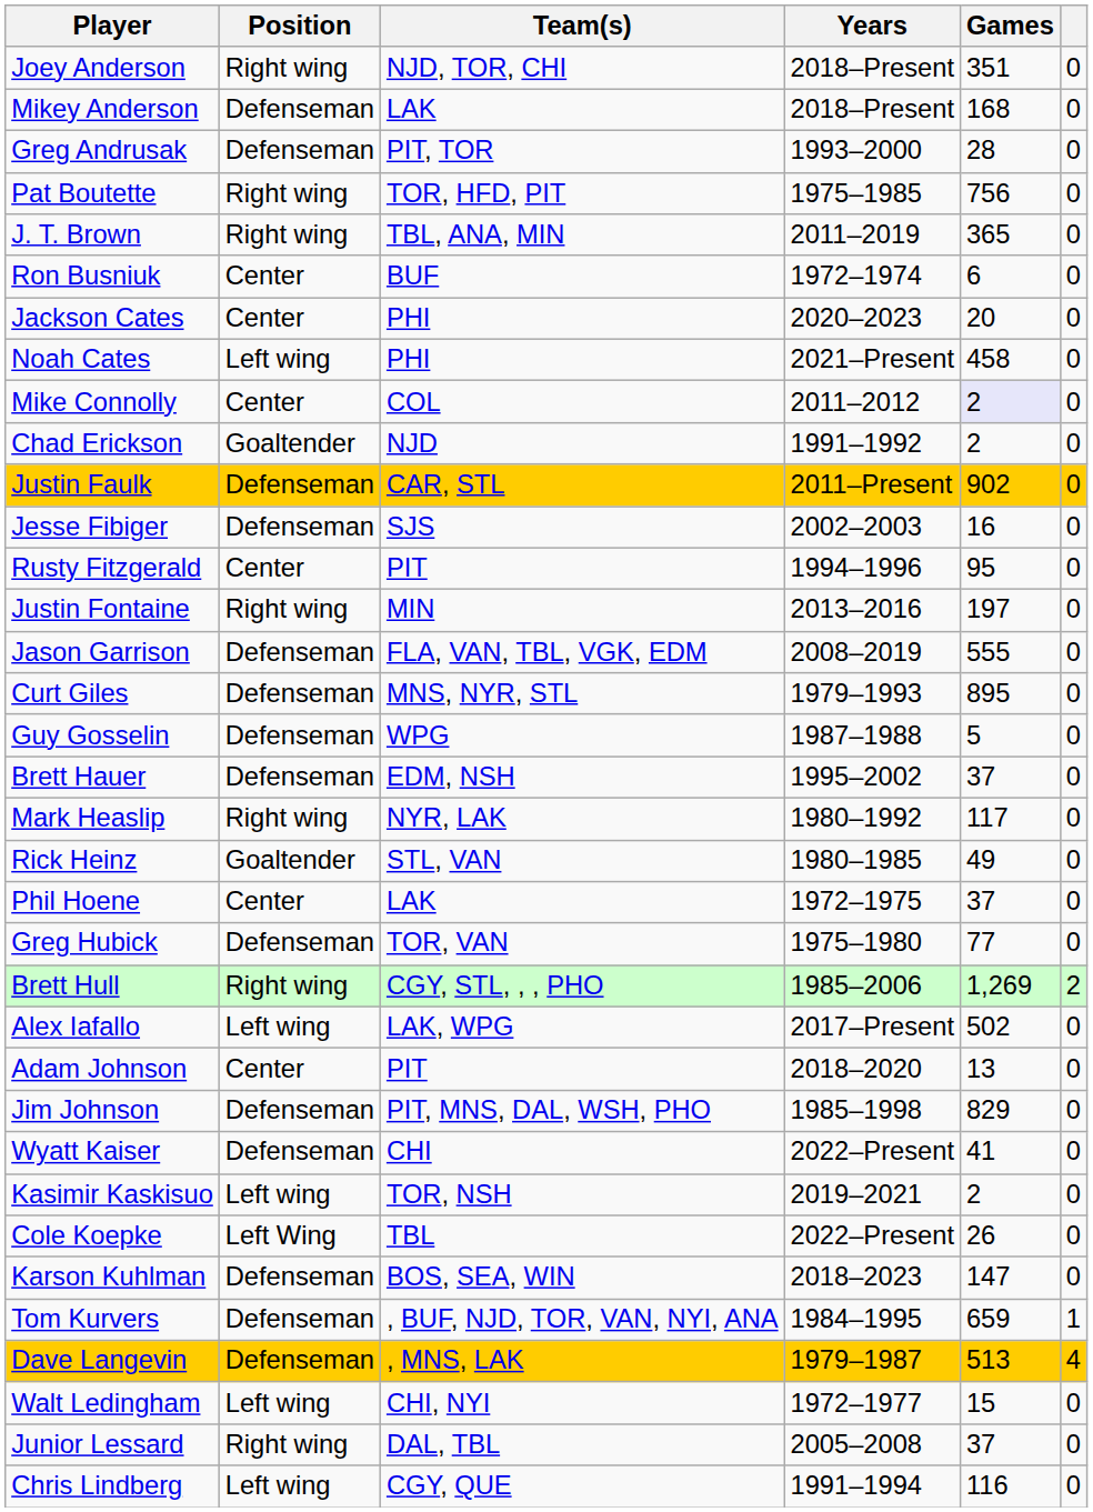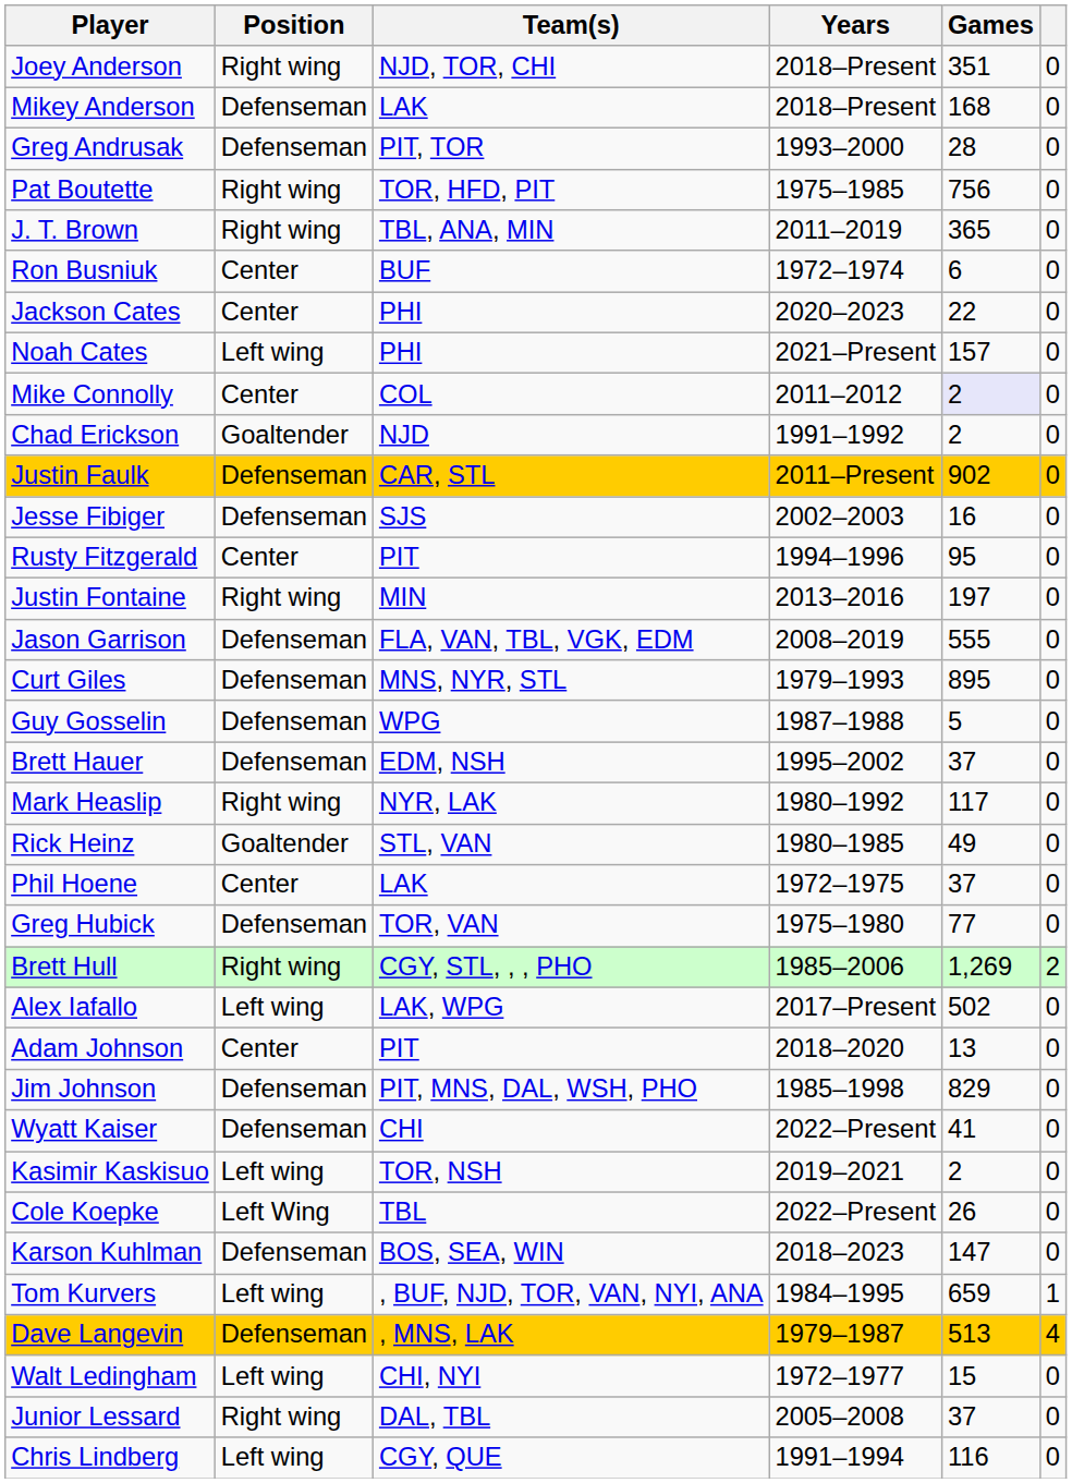Jackson Cates | Games: 20 -> 22
Noah Cates | Games: 458 -> 157
Tom Kurvers | Position: Defenseman -> Left wing
